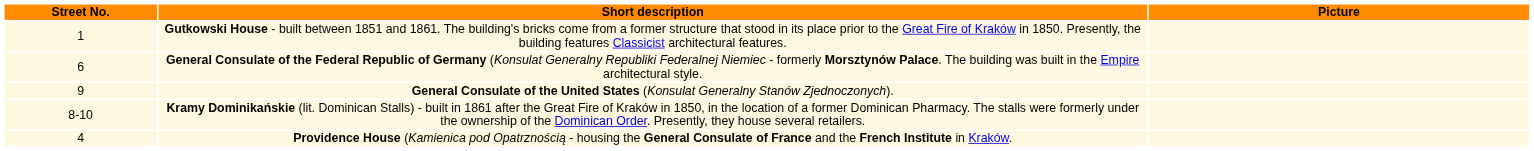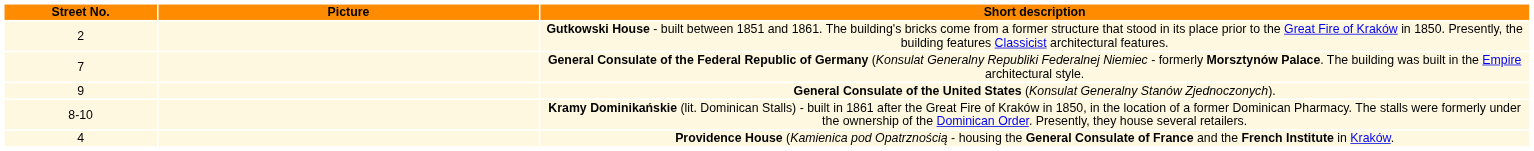columns swapped: Short description <-> Picture
row 2 | Street No.: 1 -> 2
row 3 | Street No.: 6 -> 7
